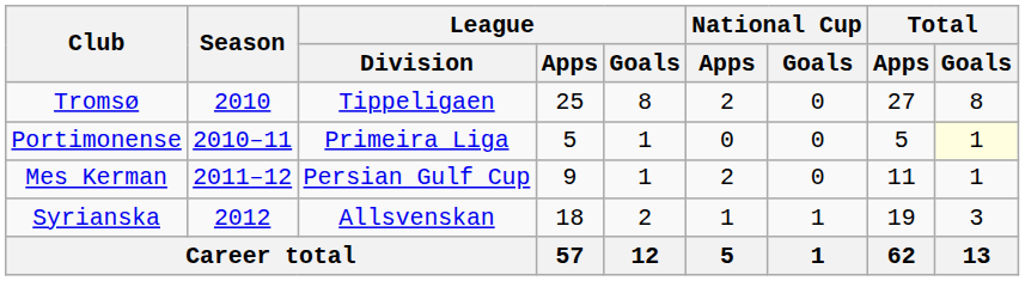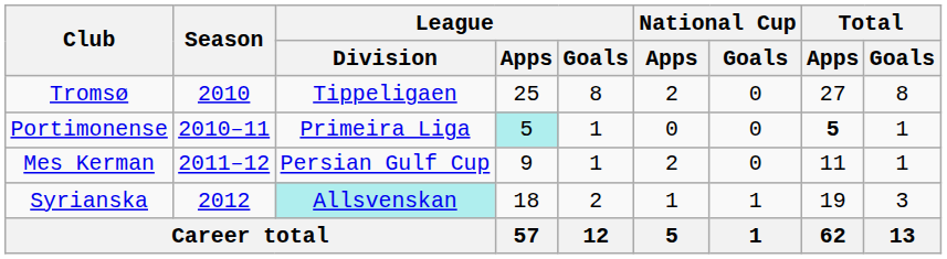Portimonense | League / Apps: no background -> paleturquoise background
Portimonense | Total / Apps: normal -> bold
Portimonense | Total / Goals: lightyellow background -> no background
Syrianska | League / Division: no background -> paleturquoise background
